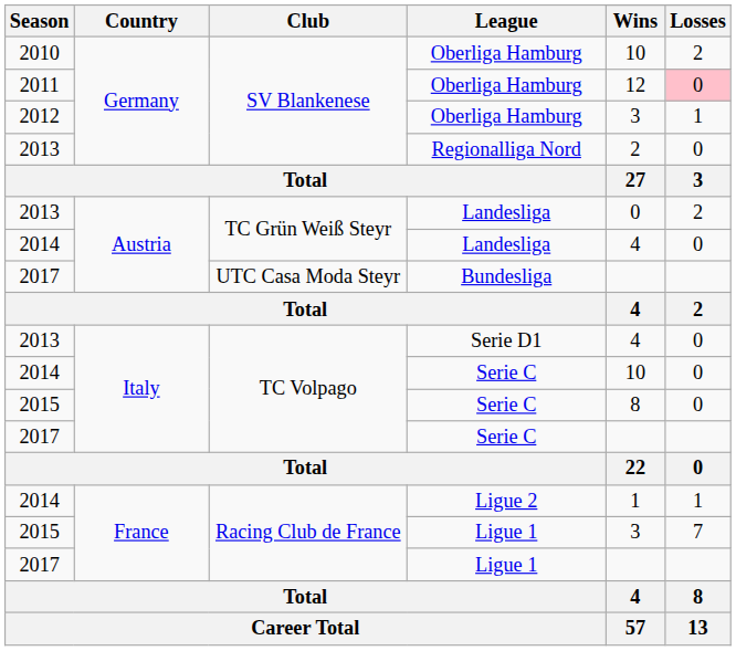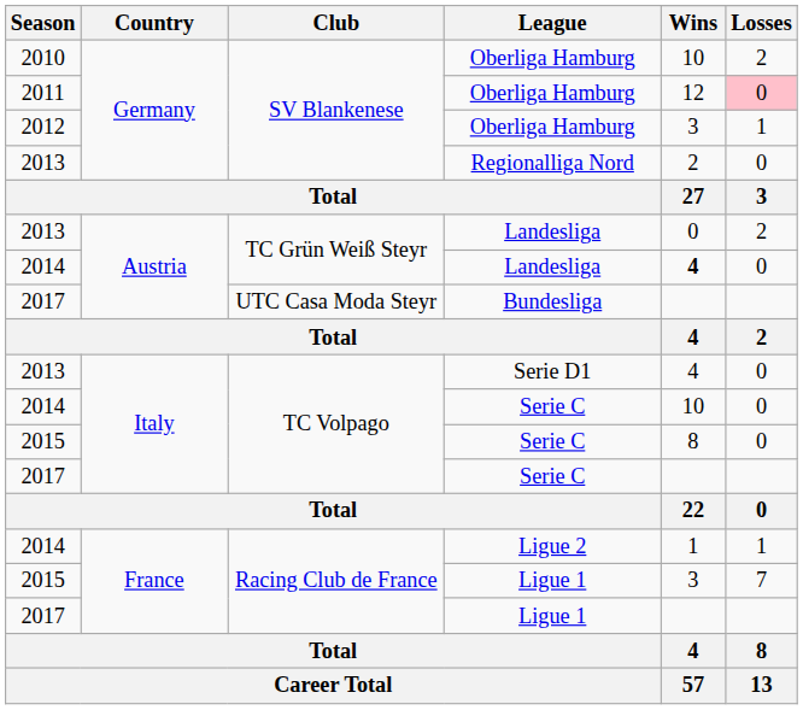2014 / Landesliga | Wins: normal -> bold
